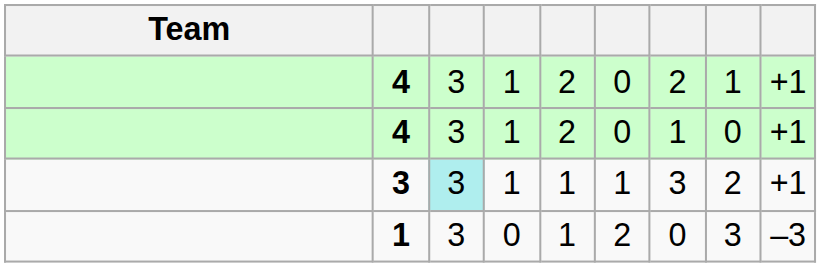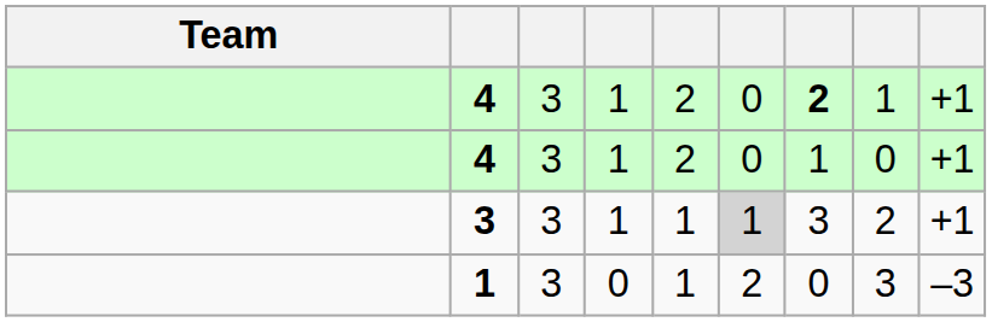row 2 | column 7: normal -> bold
row 4 | column 3: paleturquoise background -> no background
row 4 | column 6: no background -> lightgrey background
